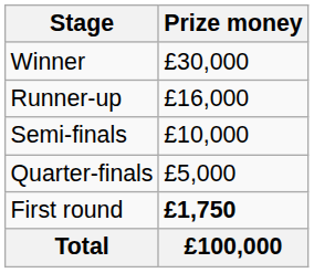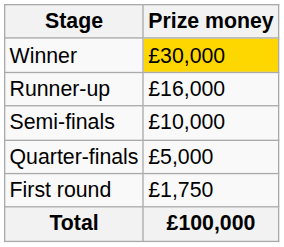Winner | Prize money: no background -> gold background
First round | Prize money: bold -> normal
